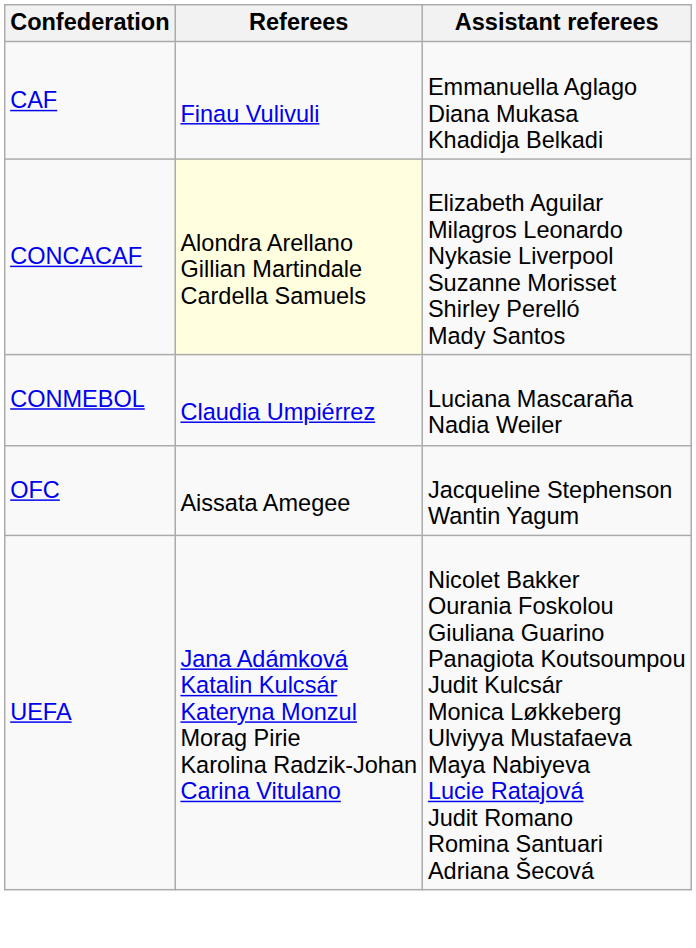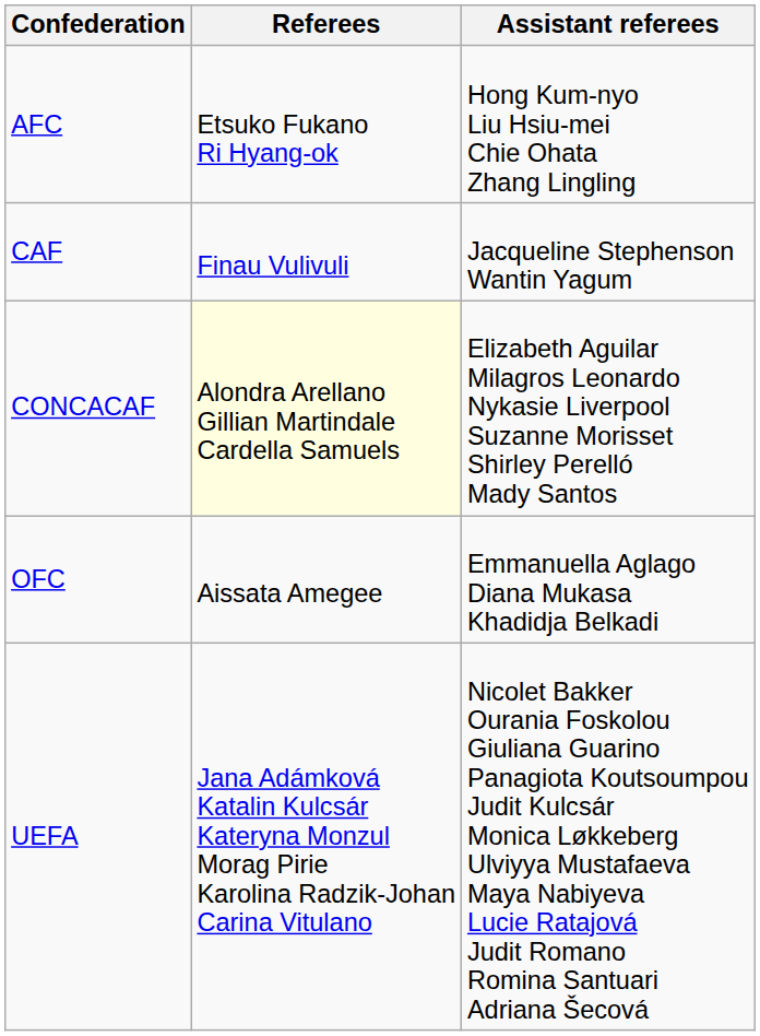+ row: AFC | Etsuko Fukano Ri Hyang-ok | Hong Kum-nyo Liu Hsiu-mei Chie Ohata Zhang Lingling
CAF | Assistant referees: Emmanuella Aglago Diana Mukasa Khadidja Belkadi -> Jacqueline Stephenson Wantin Yagum
- row: CONMEBOL | Claudia Umpiérrez | Luciana Mascaraña Nadia Weiler
OFC | Assistant referees: Jacqueline Stephenson Wantin Yagum -> Emmanuella Aglago Diana Mukasa Khadidja Belkadi
